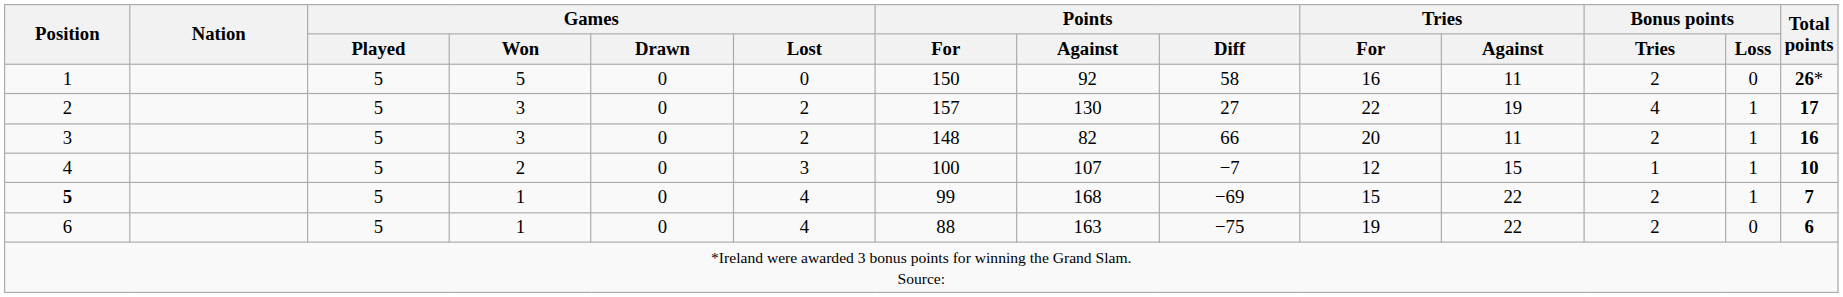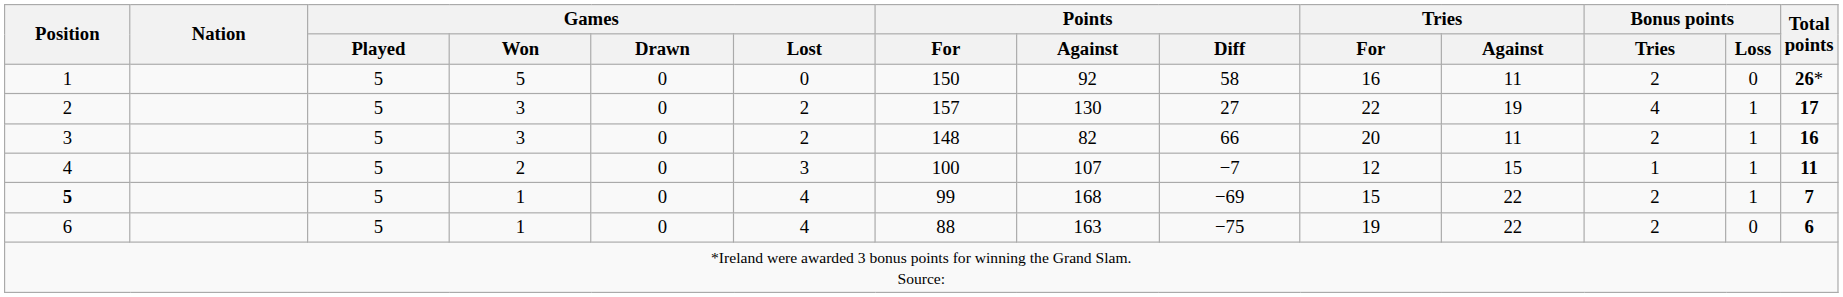row 6 | Total points: 10 -> 11
